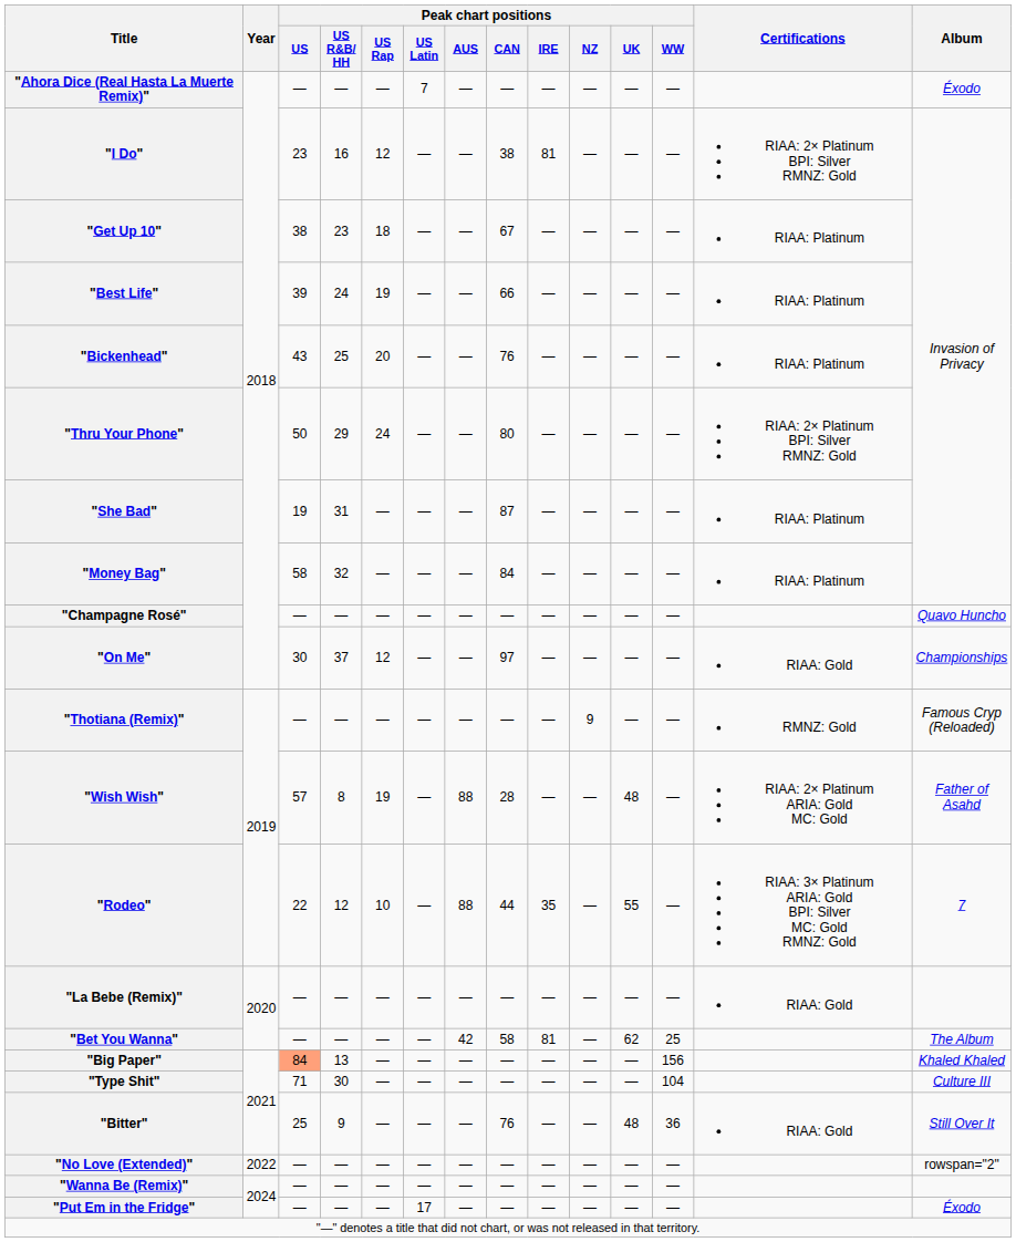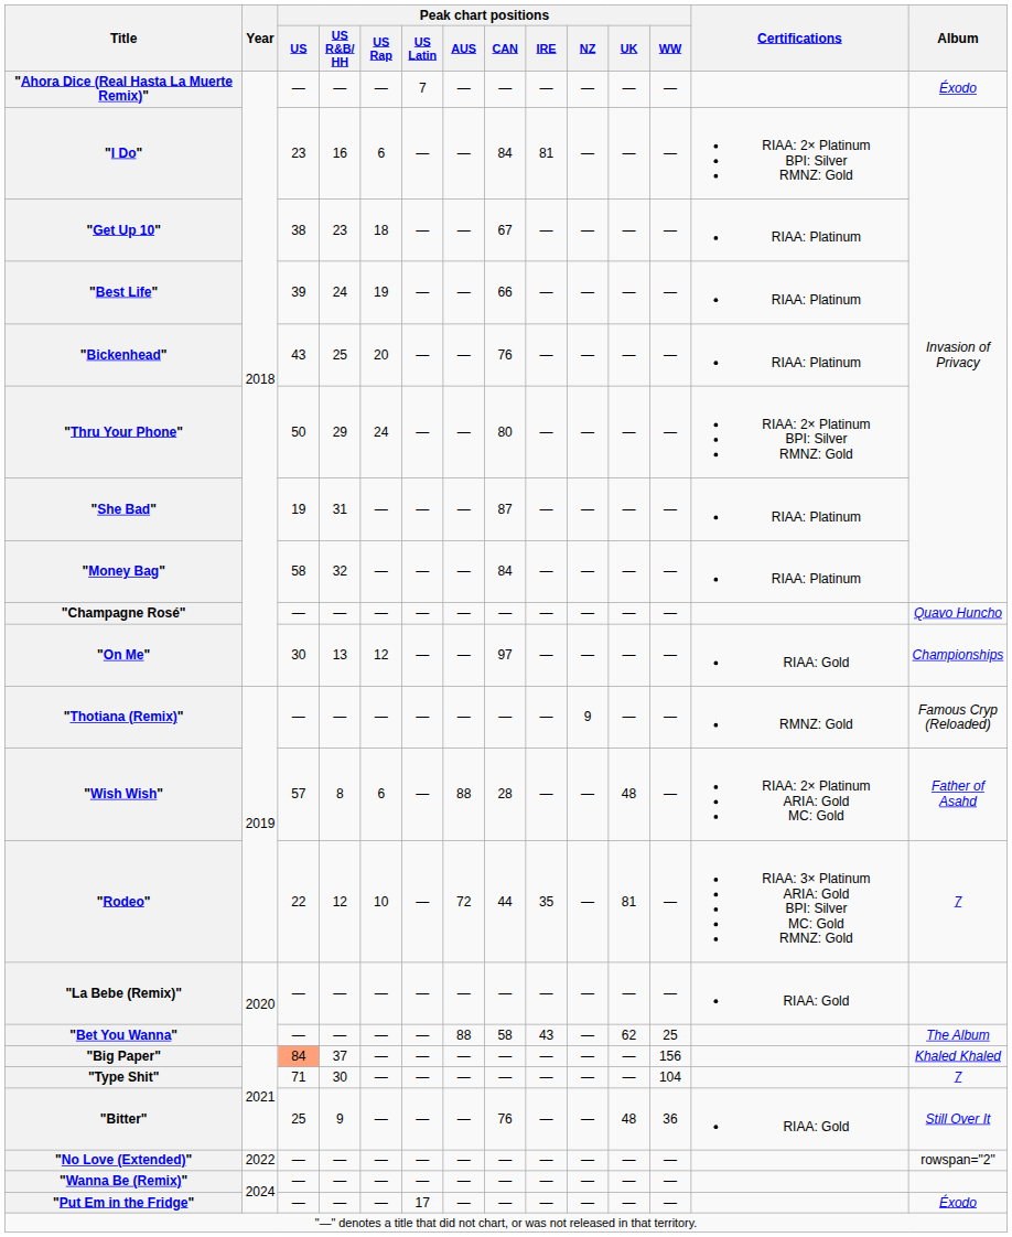"I Do" | Peak chart positions / US Rap: 12 -> 6
"I Do" | Peak chart positions / CAN: 38 -> 84
"On Me" | Peak chart positions / US R&B/ HH: 37 -> 13
"Wish Wish" | Peak chart positions / US Rap: 19 -> 6
"Rodeo" | Peak chart positions / AUS: 88 -> 72
"Rodeo" | Peak chart positions / UK: 55 -> 81
"Bet You Wanna" | Peak chart positions / AUS: 42 -> 88
"Bet You Wanna" | Peak chart positions / IRE: 81 -> 43
"Big Paper" | Peak chart positions / US R&B/ HH: 13 -> 37
"Type Shit" | Album: Culture III -> 7
